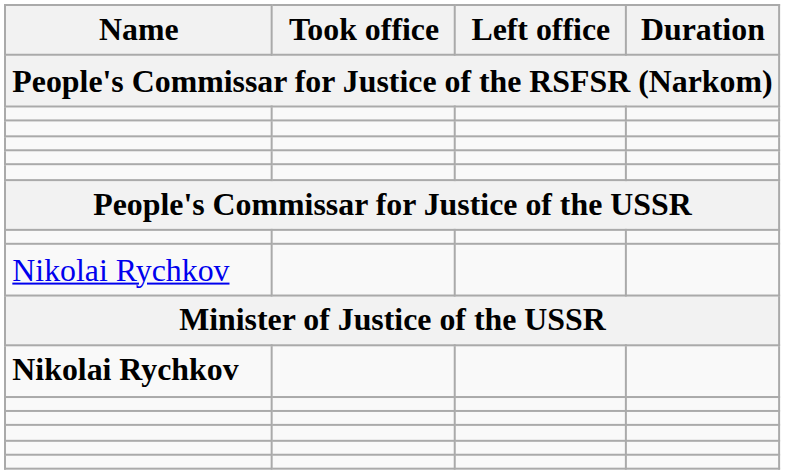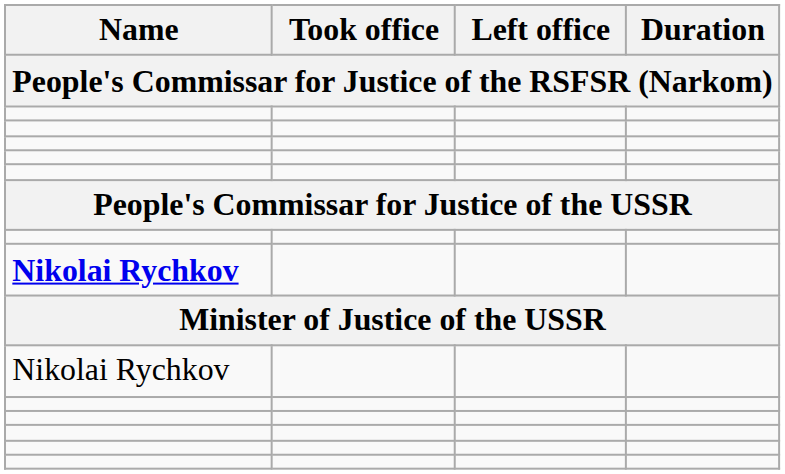row 10 | Name: normal -> bold
row 12 | Name: bold -> normal
